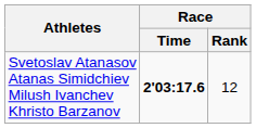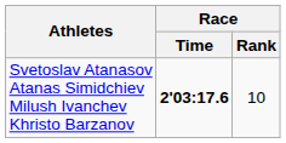row 3 | Race / Rank: 12 -> 10
